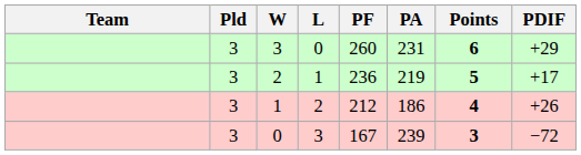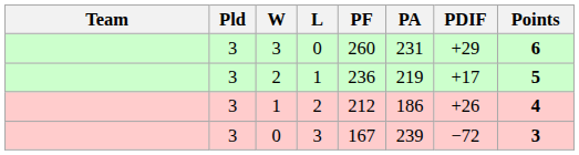columns swapped: PDIF <-> Points
